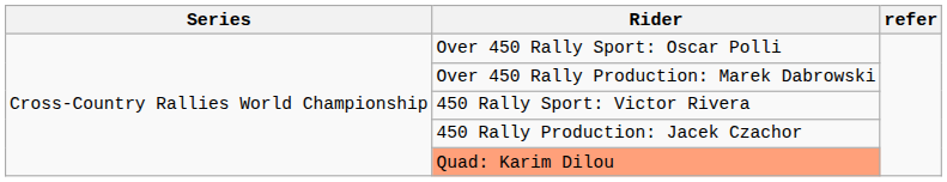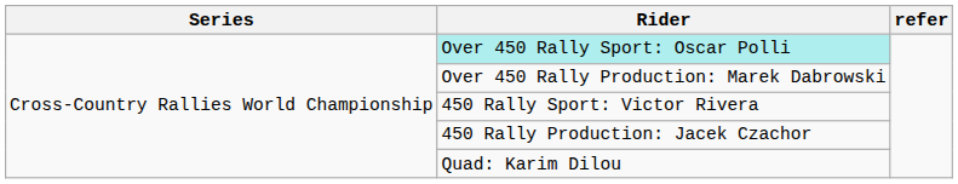Over 450 Rally Sport: Oscar Polli | Rider: no background -> paleturquoise background
Quad: Karim Dilou | Rider: lightsalmon background -> no background
